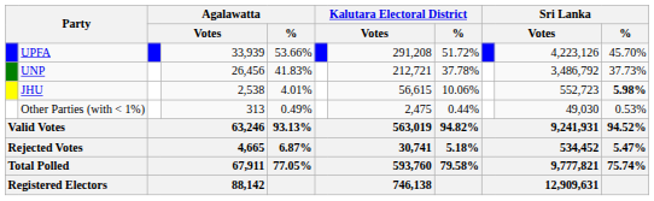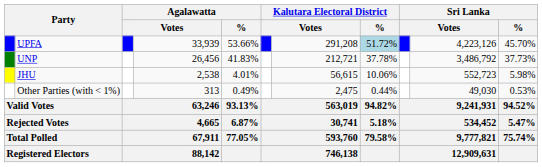UPFA | Kalutara Electoral District / %: no background -> lightblue background
JHU | Sri Lanka / %: bold -> normal
